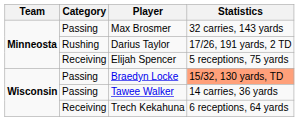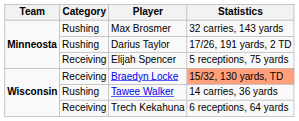Max Brosmer | Category: Passing -> Rushing
Braedyn Locke | Category: Passing -> Receiving
Tawee Walker | Category: Passing -> Rushing
